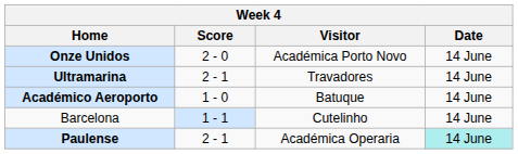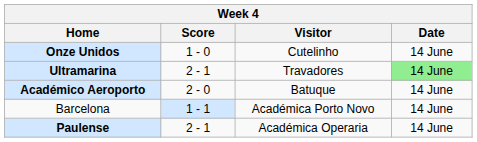Onze Unidos | Score: 2 - 0 -> 1 - 0
Onze Unidos | Visitor: Académica Porto Novo -> Cutelinho
Ultramarina | Date: no background -> lightgreen background
Académico Aeroporto | Score: 1 - 0 -> 2 - 0
Barcelona | Visitor: Cutelinho -> Académica Porto Novo
Paulense | Date: paleturquoise background -> no background
